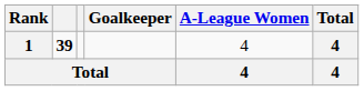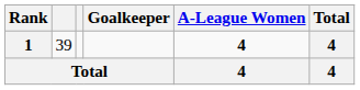1 | column 2: bold -> normal
1 | A-League Women: normal -> bold
